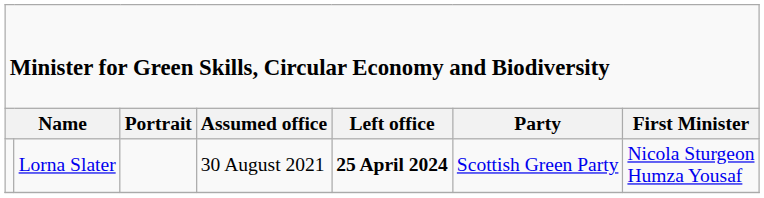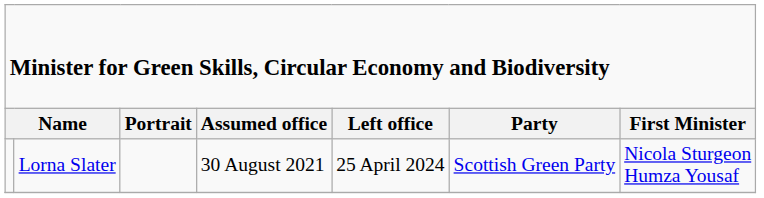Lorna Slater | column 5: bold -> normal
